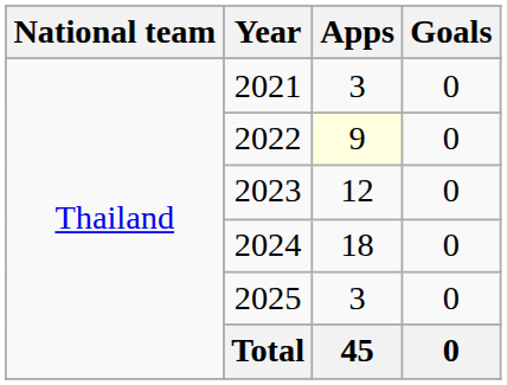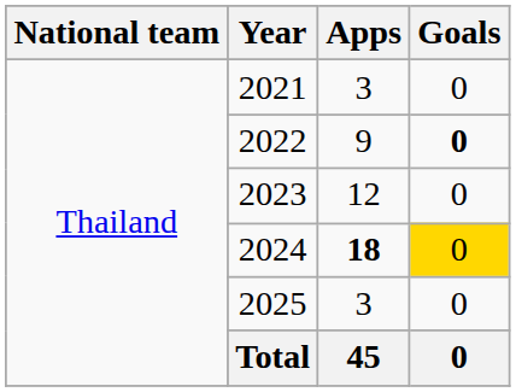2022 | Apps: lightyellow background -> no background
2022 | Goals: normal -> bold
2024 | Apps: normal -> bold
2024 | Goals: no background -> gold background
